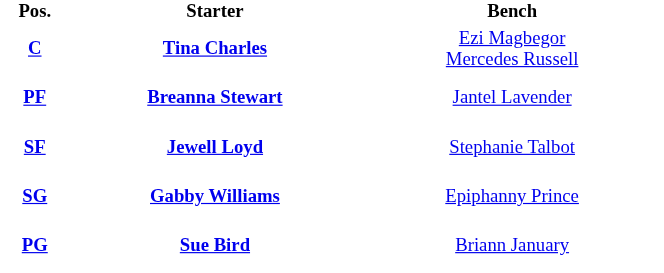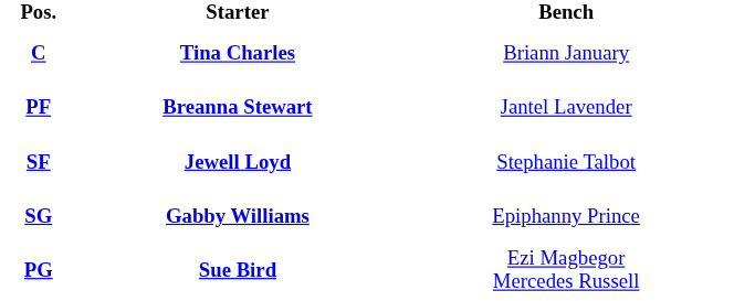C | Bench: Ezi Magbegor Mercedes Russell -> Briann January
PG | Bench: Briann January -> Ezi Magbegor Mercedes Russell
